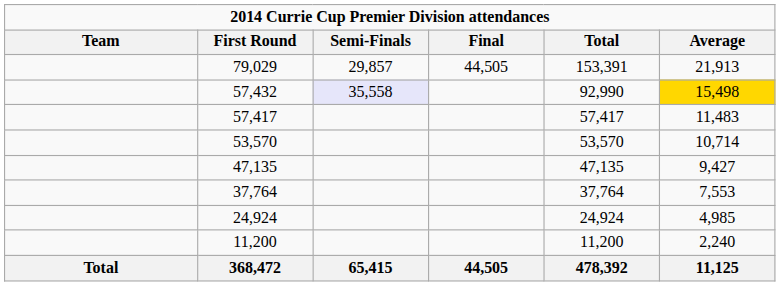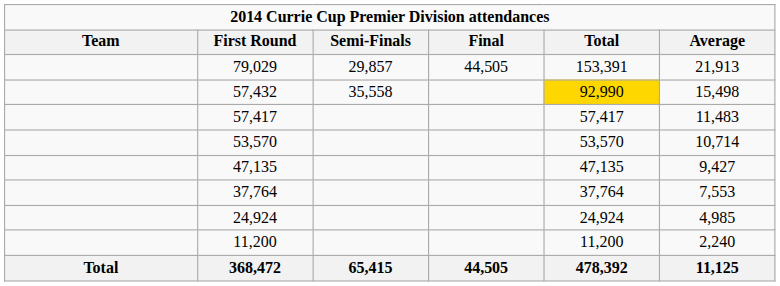57,432 | Semi-Finals: lavender background -> no background
57,432 | Total: no background -> gold background
57,432 | Average: gold background -> no background
